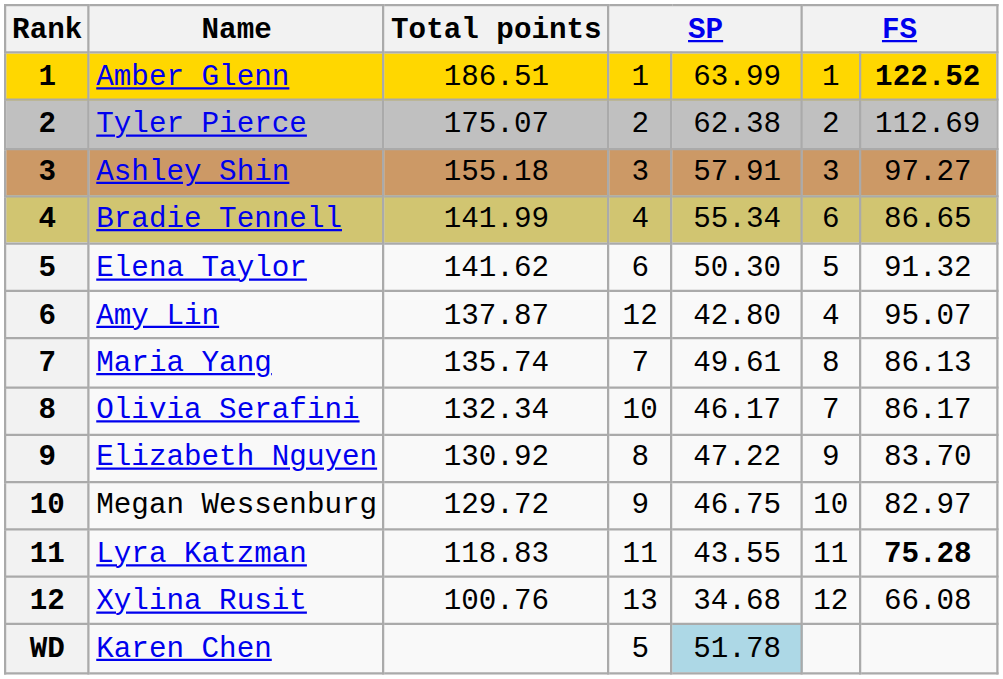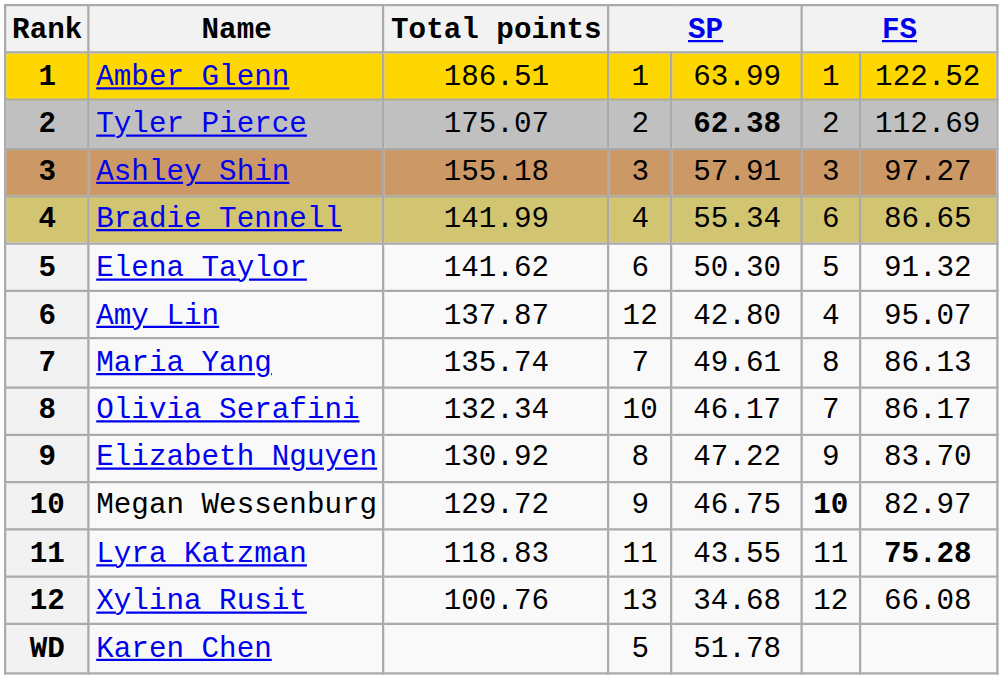Amber Glenn | column 7: bold -> normal
Tyler Pierce | column 5: normal -> bold
Megan Wessenburg | column 6: normal -> bold
Karen Chen | column 5: lightblue background -> no background
